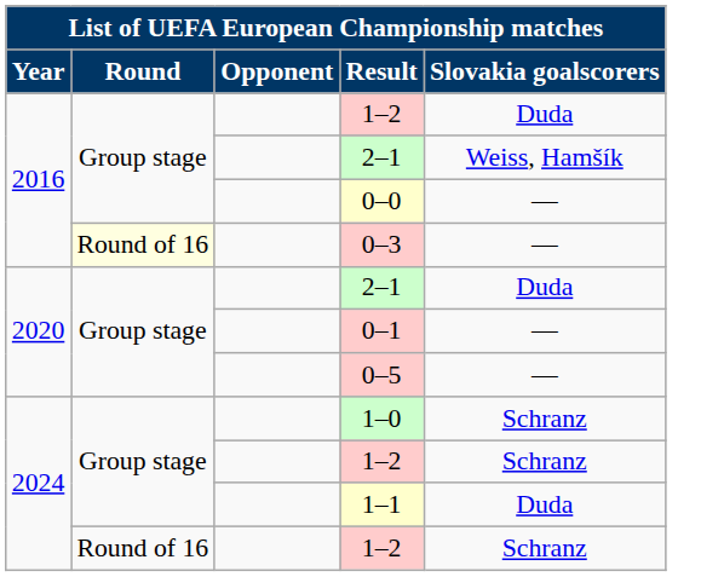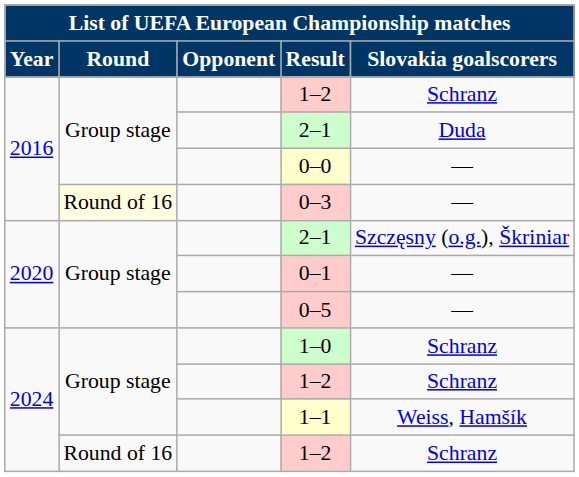2016 / 1–2 | Slovakia goalscorers: Duda -> Schranz
2016 / 2–1 | Slovakia goalscorers: Weiss, Hamšík -> Duda
2020 / 2–1 | Slovakia goalscorers: Duda -> Szczęsny (o.g.), Škriniar
1–1 | Slovakia goalscorers: Duda -> Weiss, Hamšík
